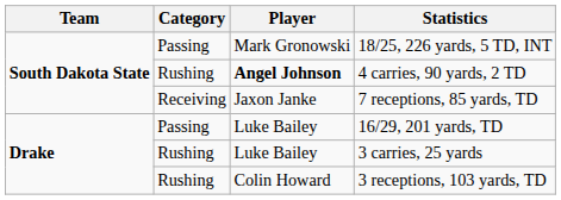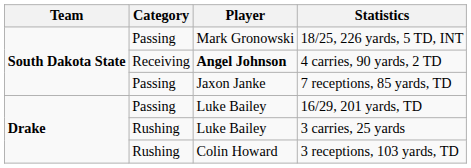4 carries, 90 yards, 2 TD | Category: Rushing -> Receiving
7 receptions, 85 yards, TD | Category: Receiving -> Passing
